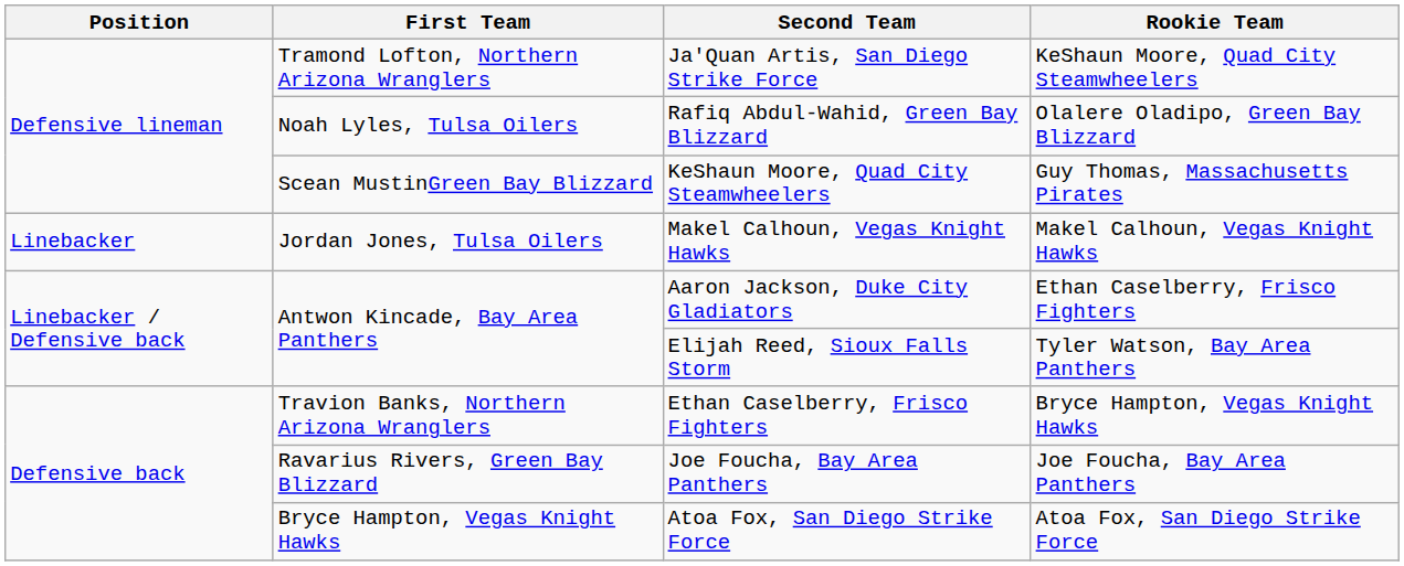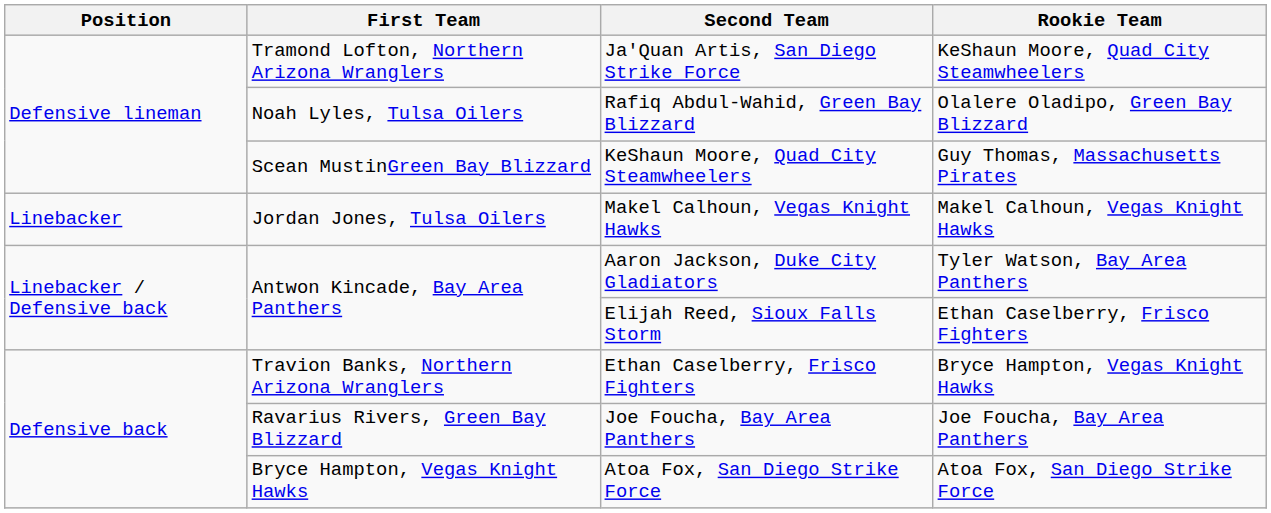Aaron Jackson, Duke City Gladiators | Rookie Team: Ethan Caselberry, Frisco Fighters -> Tyler Watson, Bay Area Panthers
Elijah Reed, Sioux Falls Storm | Rookie Team: Tyler Watson, Bay Area Panthers -> Ethan Caselberry, Frisco Fighters
